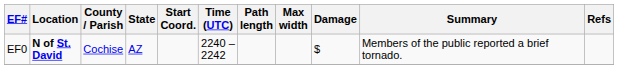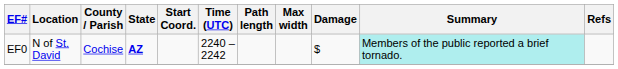EF0 | Location: bold -> normal
EF0 | State: normal -> bold
EF0 | Summary: no background -> paleturquoise background
